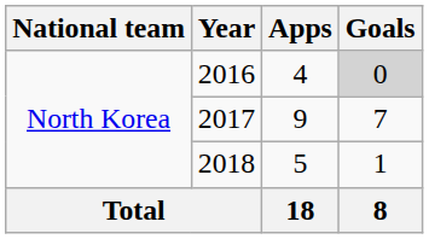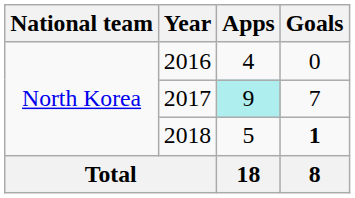2016 | Goals: lightgrey background -> no background
2017 | Apps: no background -> paleturquoise background
2018 | Goals: normal -> bold
